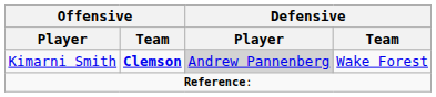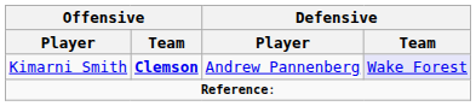Kimarni Smith | Defensive / Player: lightgrey background -> no background
Kimarni Smith | Defensive / Team: no background -> lavender background
